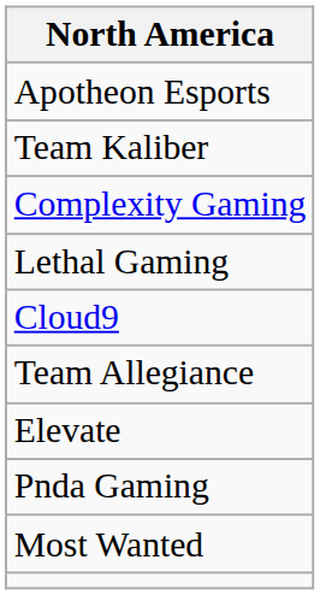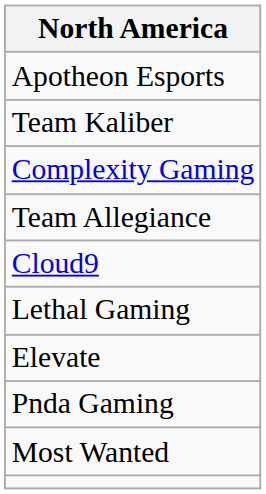row 5 | column 1: Lethal Gaming -> Team Allegiance
row 7 | column 1: Team Allegiance -> Lethal Gaming
